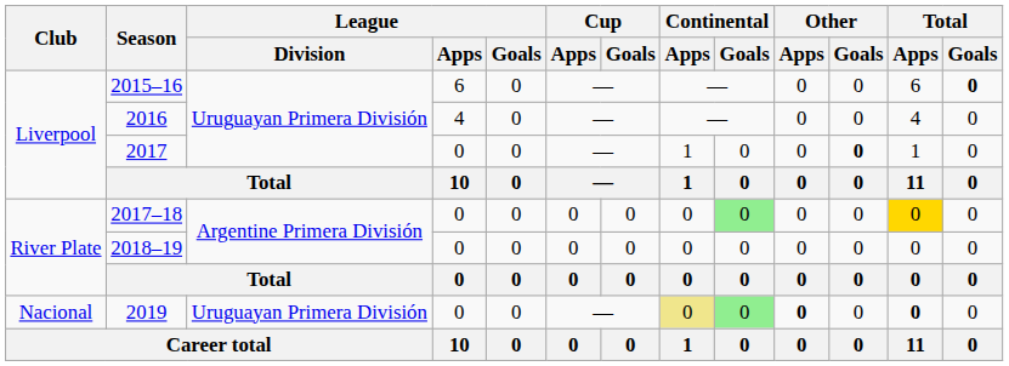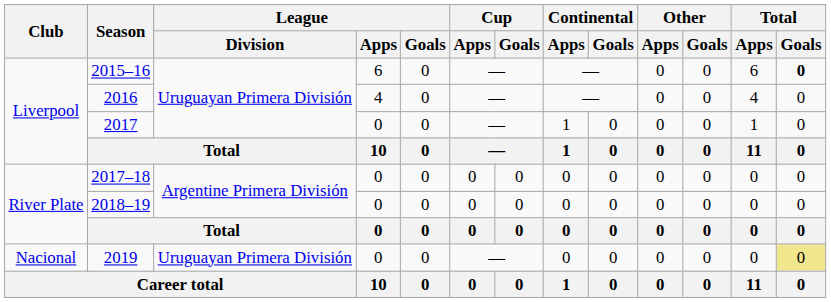2017 | Other / Goals: bold -> normal
2017–18 | Continental / Goals: lightgreen background -> no background
2017–18 | Total / Apps: gold background -> no background
2019 | Continental / Apps: khaki background -> no background
2019 | Continental / Goals: lightgreen background -> no background
2019 | Other / Apps: bold -> normal
2019 | Total / Apps: bold -> normal
2019 | Total / Goals: no background -> khaki background
